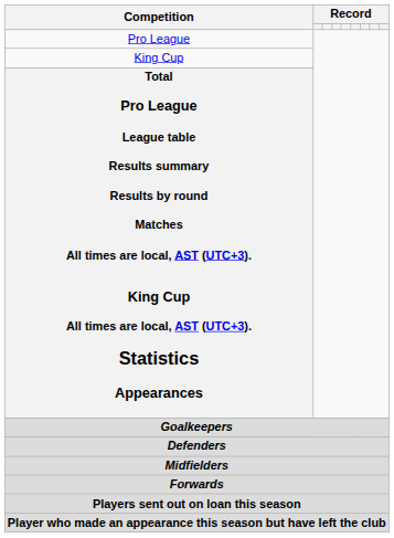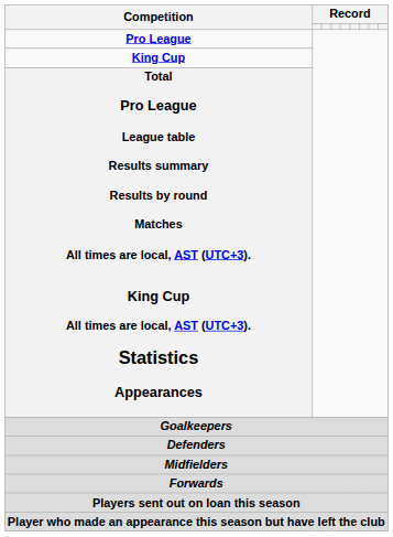Pro League | Competition: normal -> bold
King Cup | Competition: normal -> bold
